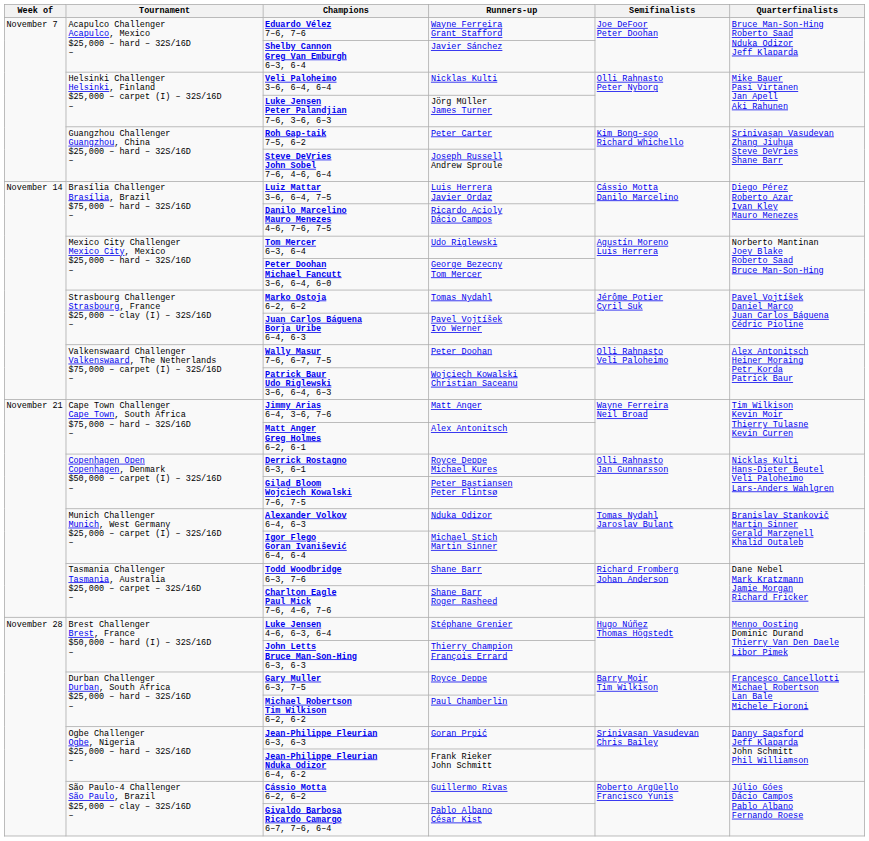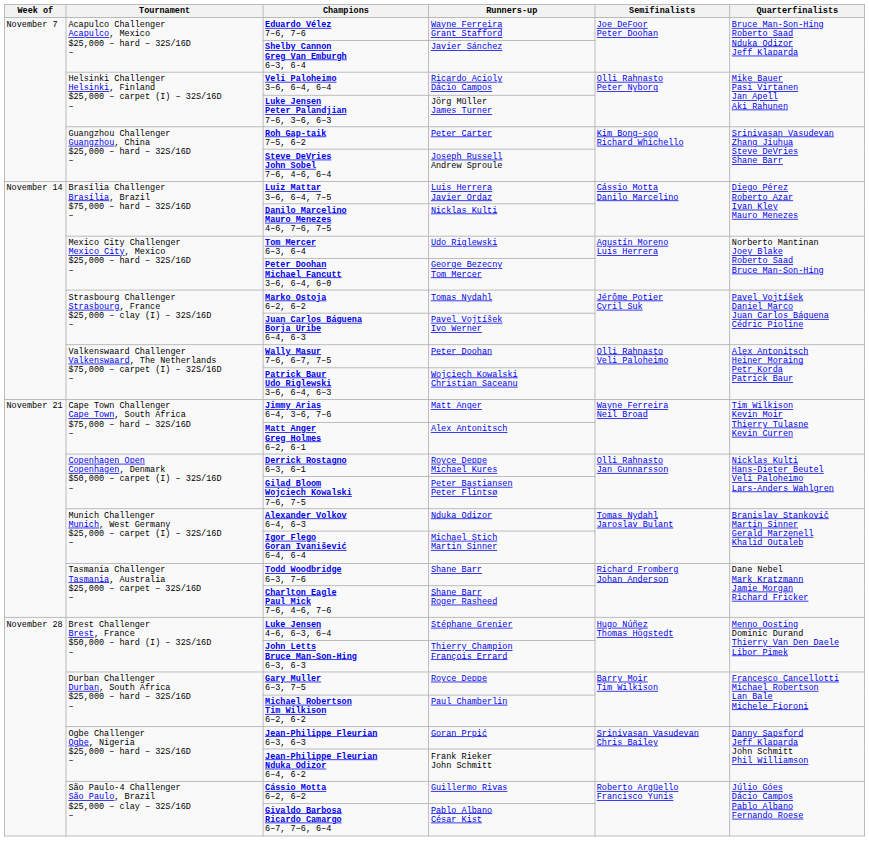Veli Paloheimo 3–6, 6–4, 6–4 | Runners-up: Nicklas Kulti -> Ricardo Acioly Dácio Campos
Danilo Marcelino Mauro Menezes 4–6, 7–6, 7–5 | Runners-up: Ricardo Acioly Dácio Campos -> Nicklas Kulti
